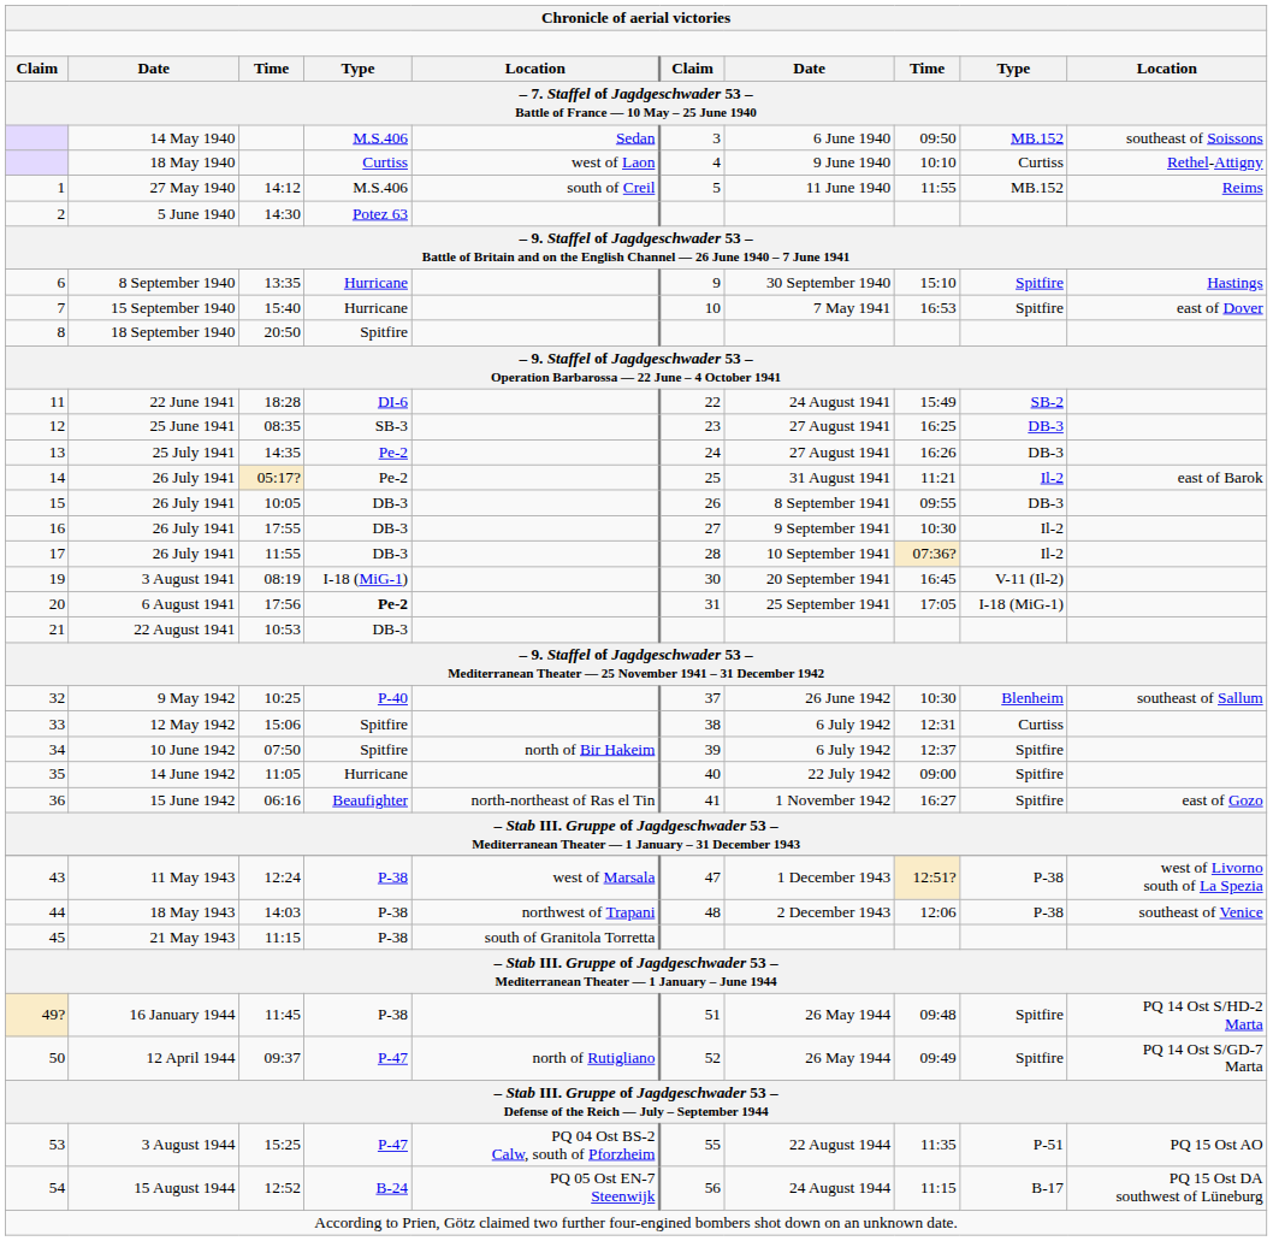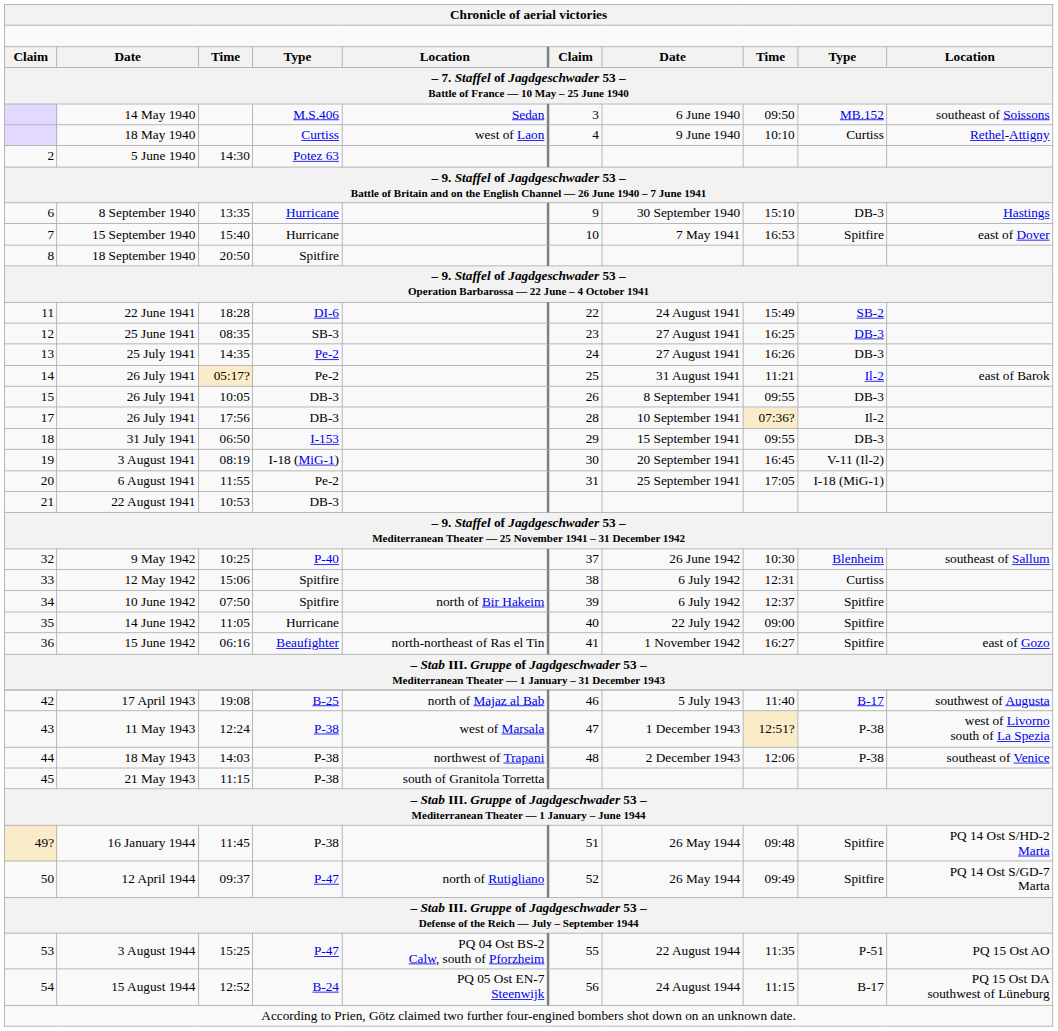- row: 1 | 27 May 1940 | 14:12 | M.S.406 | south of Creil | 5 | 11 June 1940 | 11:55 | MB.152 | Reims
8 September 1940 | column 9: Spitfire -> DB-3
- row: 16 | 26 July 1941 | 17:55 | DB-3 | 27 | 9 September 1941 | 10:30 | Il-2
17 / 26 July 1941 | column 3: 11:55 -> 17:56
+ row: 18 | 31 July 1941 | 06:50 | I-153 | 29 | 15 September 1941 | 09:55 | DB-3
6 August 1941 | column 3: 17:56 -> 11:55
6 August 1941 | column 4: bold -> normal
+ row: 42 | 17 April 1943 | 19:08 | B-25 | north of Majaz al Bab | 46 | 5 July 1943 | 11:40 | B-17 | southwest of Augusta
